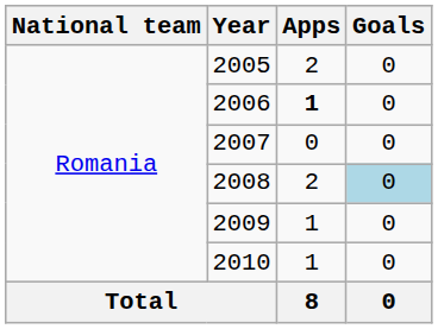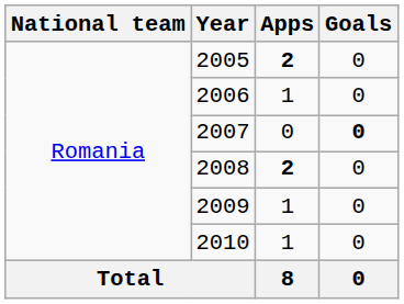2005 | Apps: normal -> bold
2006 | Apps: bold -> normal
2007 | Goals: normal -> bold
2008 | Apps: normal -> bold
2008 | Goals: lightblue background -> no background
